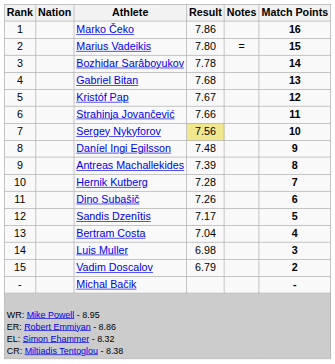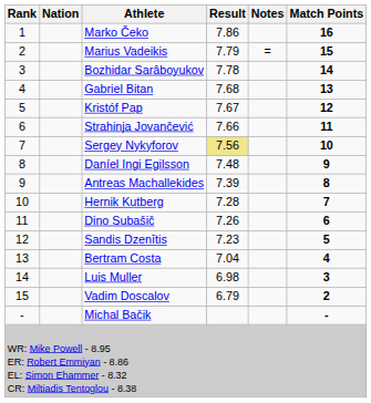Marius Vadeikis | Result: 7.80 -> 7.79
Sandis Dzenītis | Result: 7.17 -> 7.23
